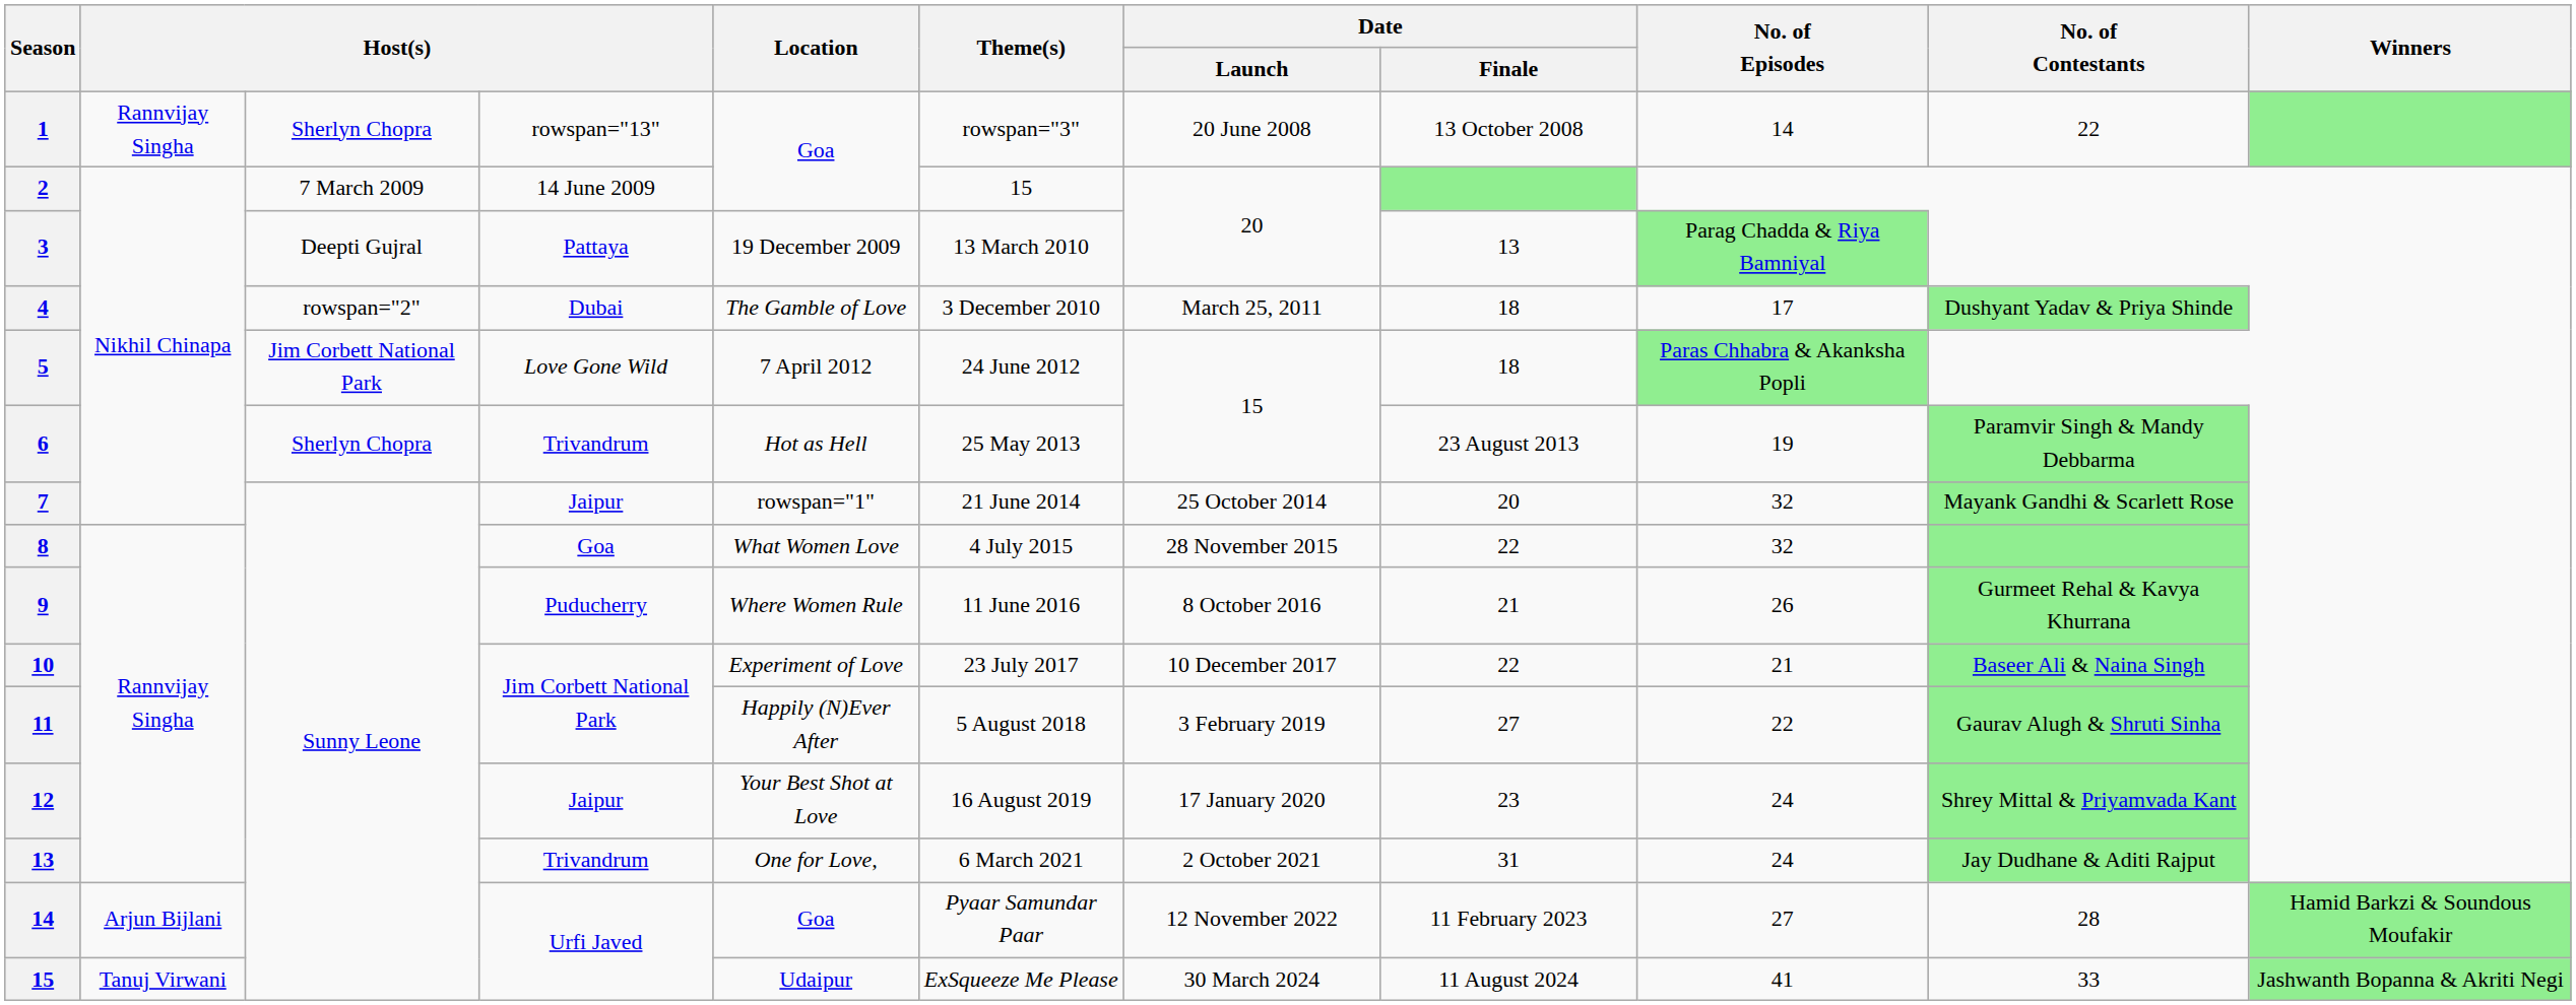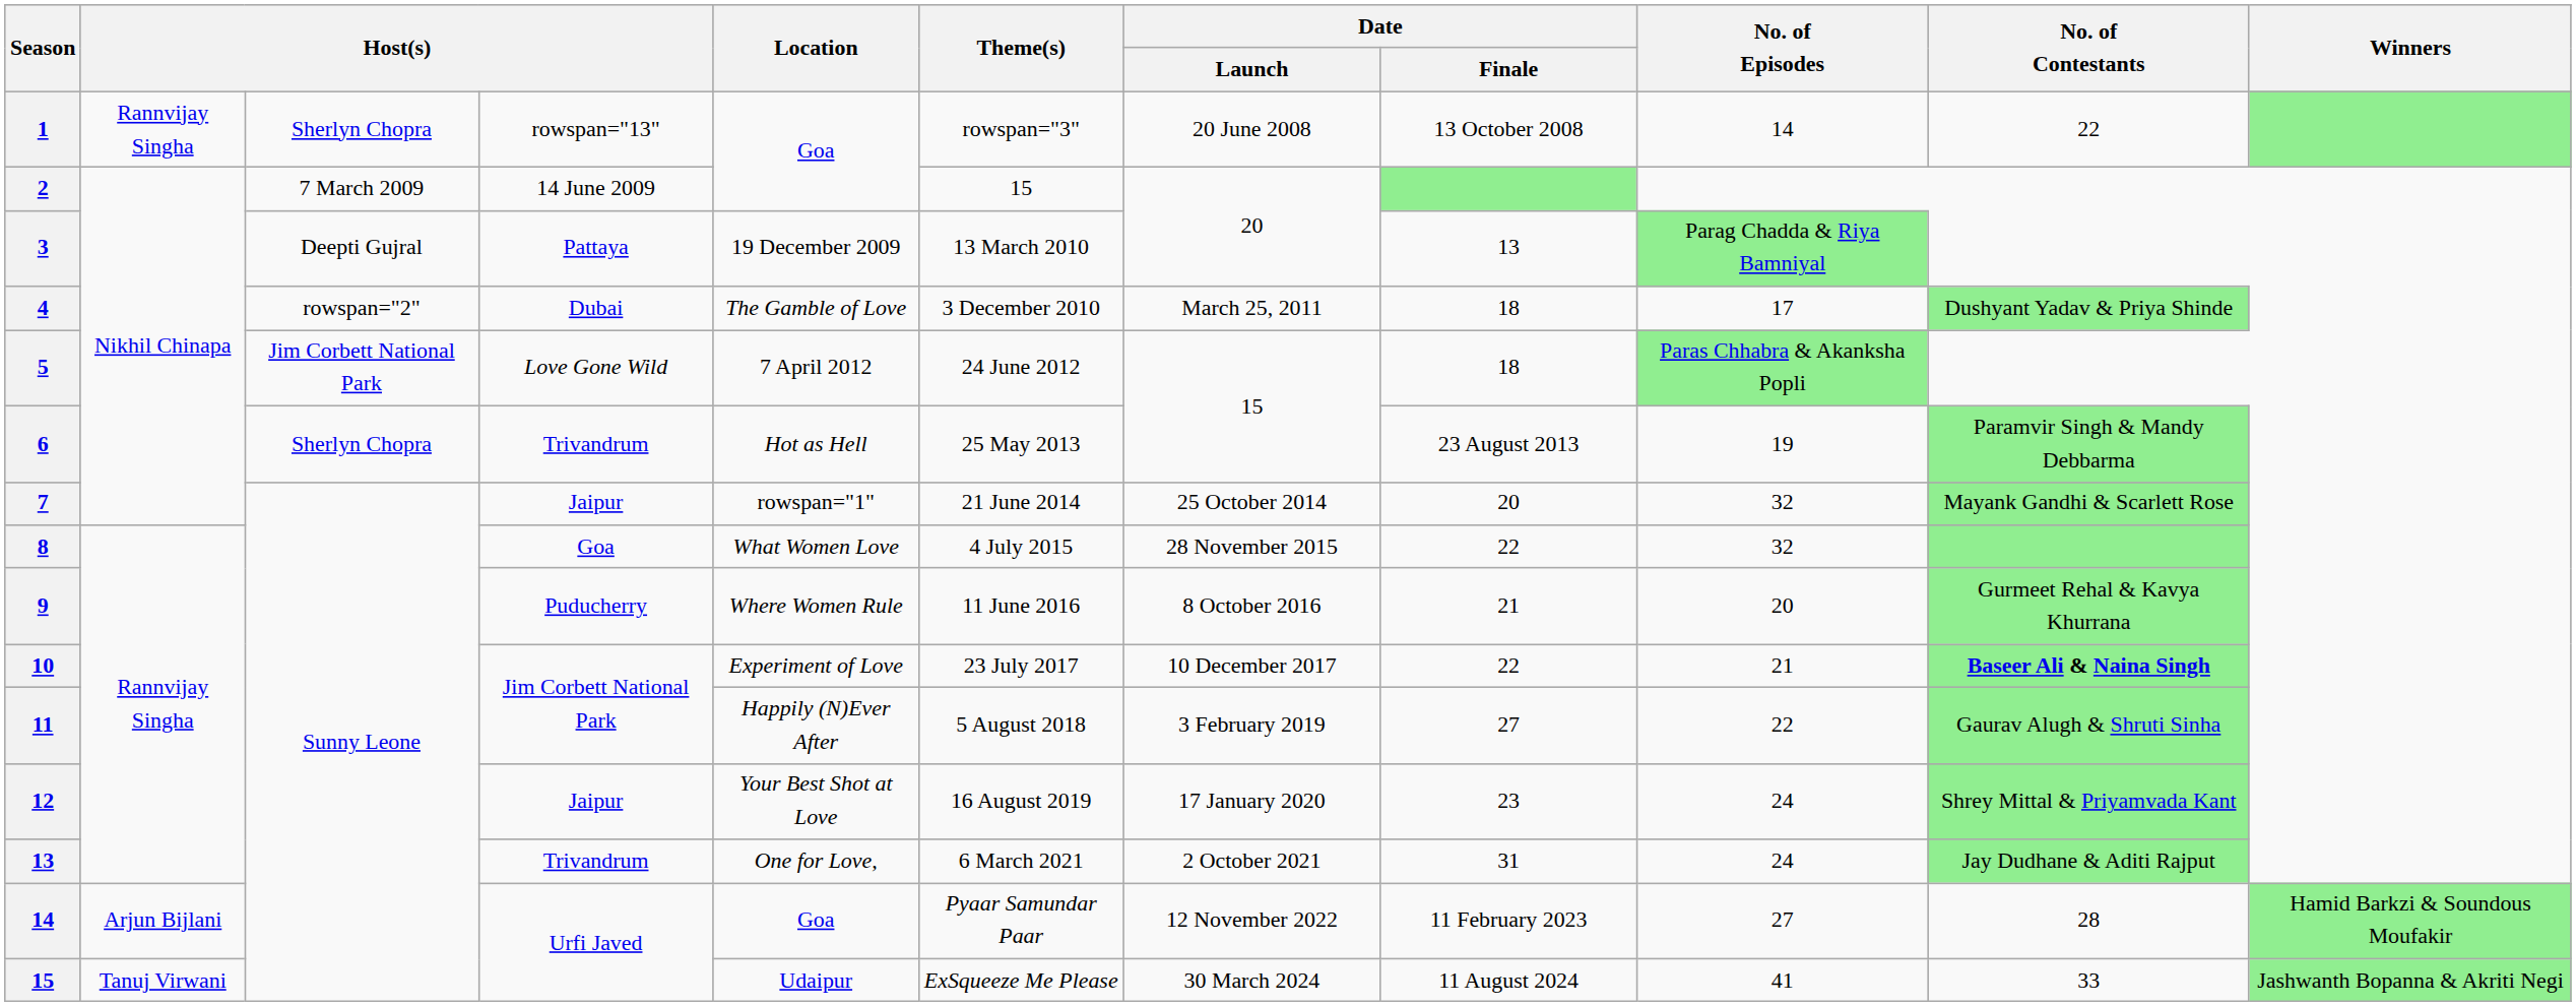9 | No. of Episodes: 26 -> 20
10 | No. of Contestants: normal -> bold
